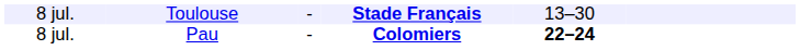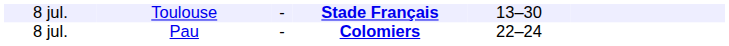8 jul. / Pau | column 5: bold -> normal
